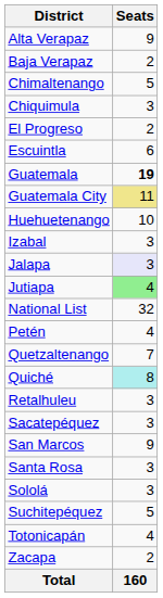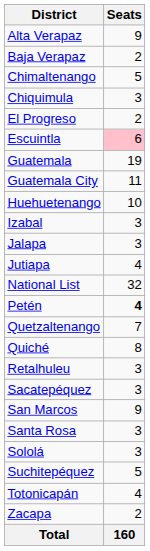Escuintla | Seats: no background -> pink background
Guatemala | Seats: bold -> normal
Guatemala City | Seats: khaki background -> no background
Jalapa | Seats: lavender background -> no background
Jutiapa | Seats: lightgreen background -> no background
Petén | Seats: normal -> bold
Quiché | Seats: paleturquoise background -> no background
